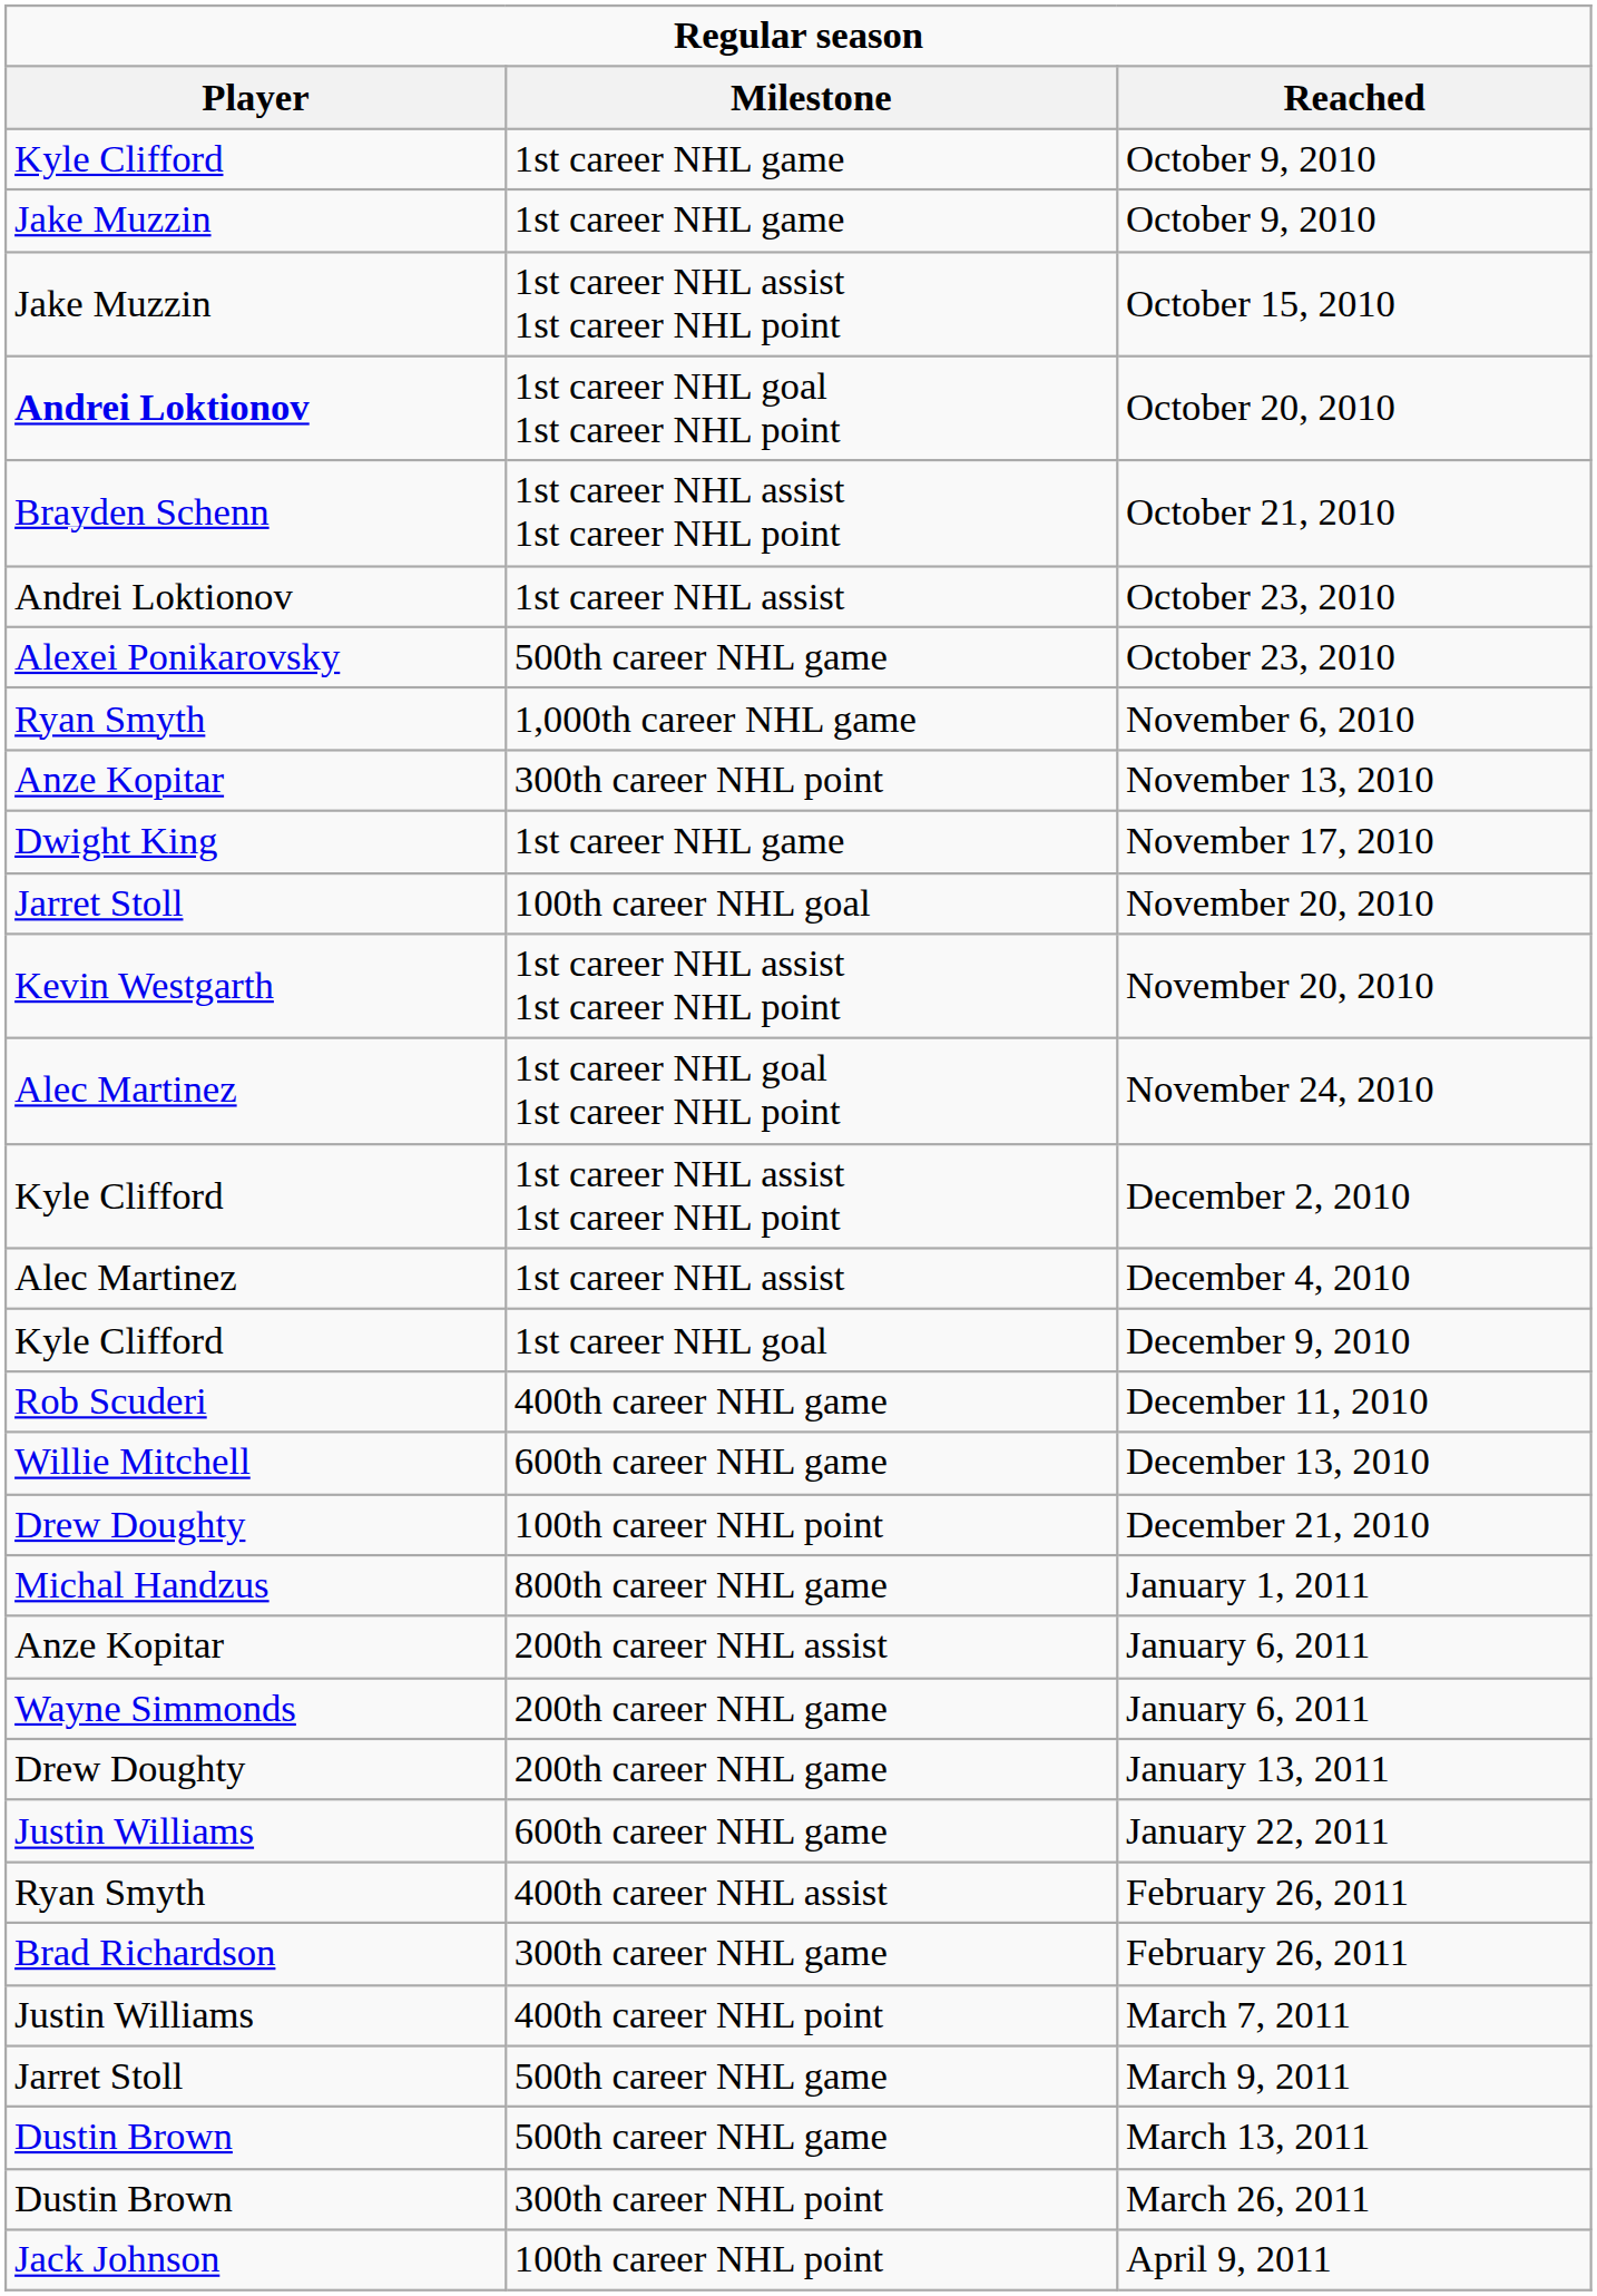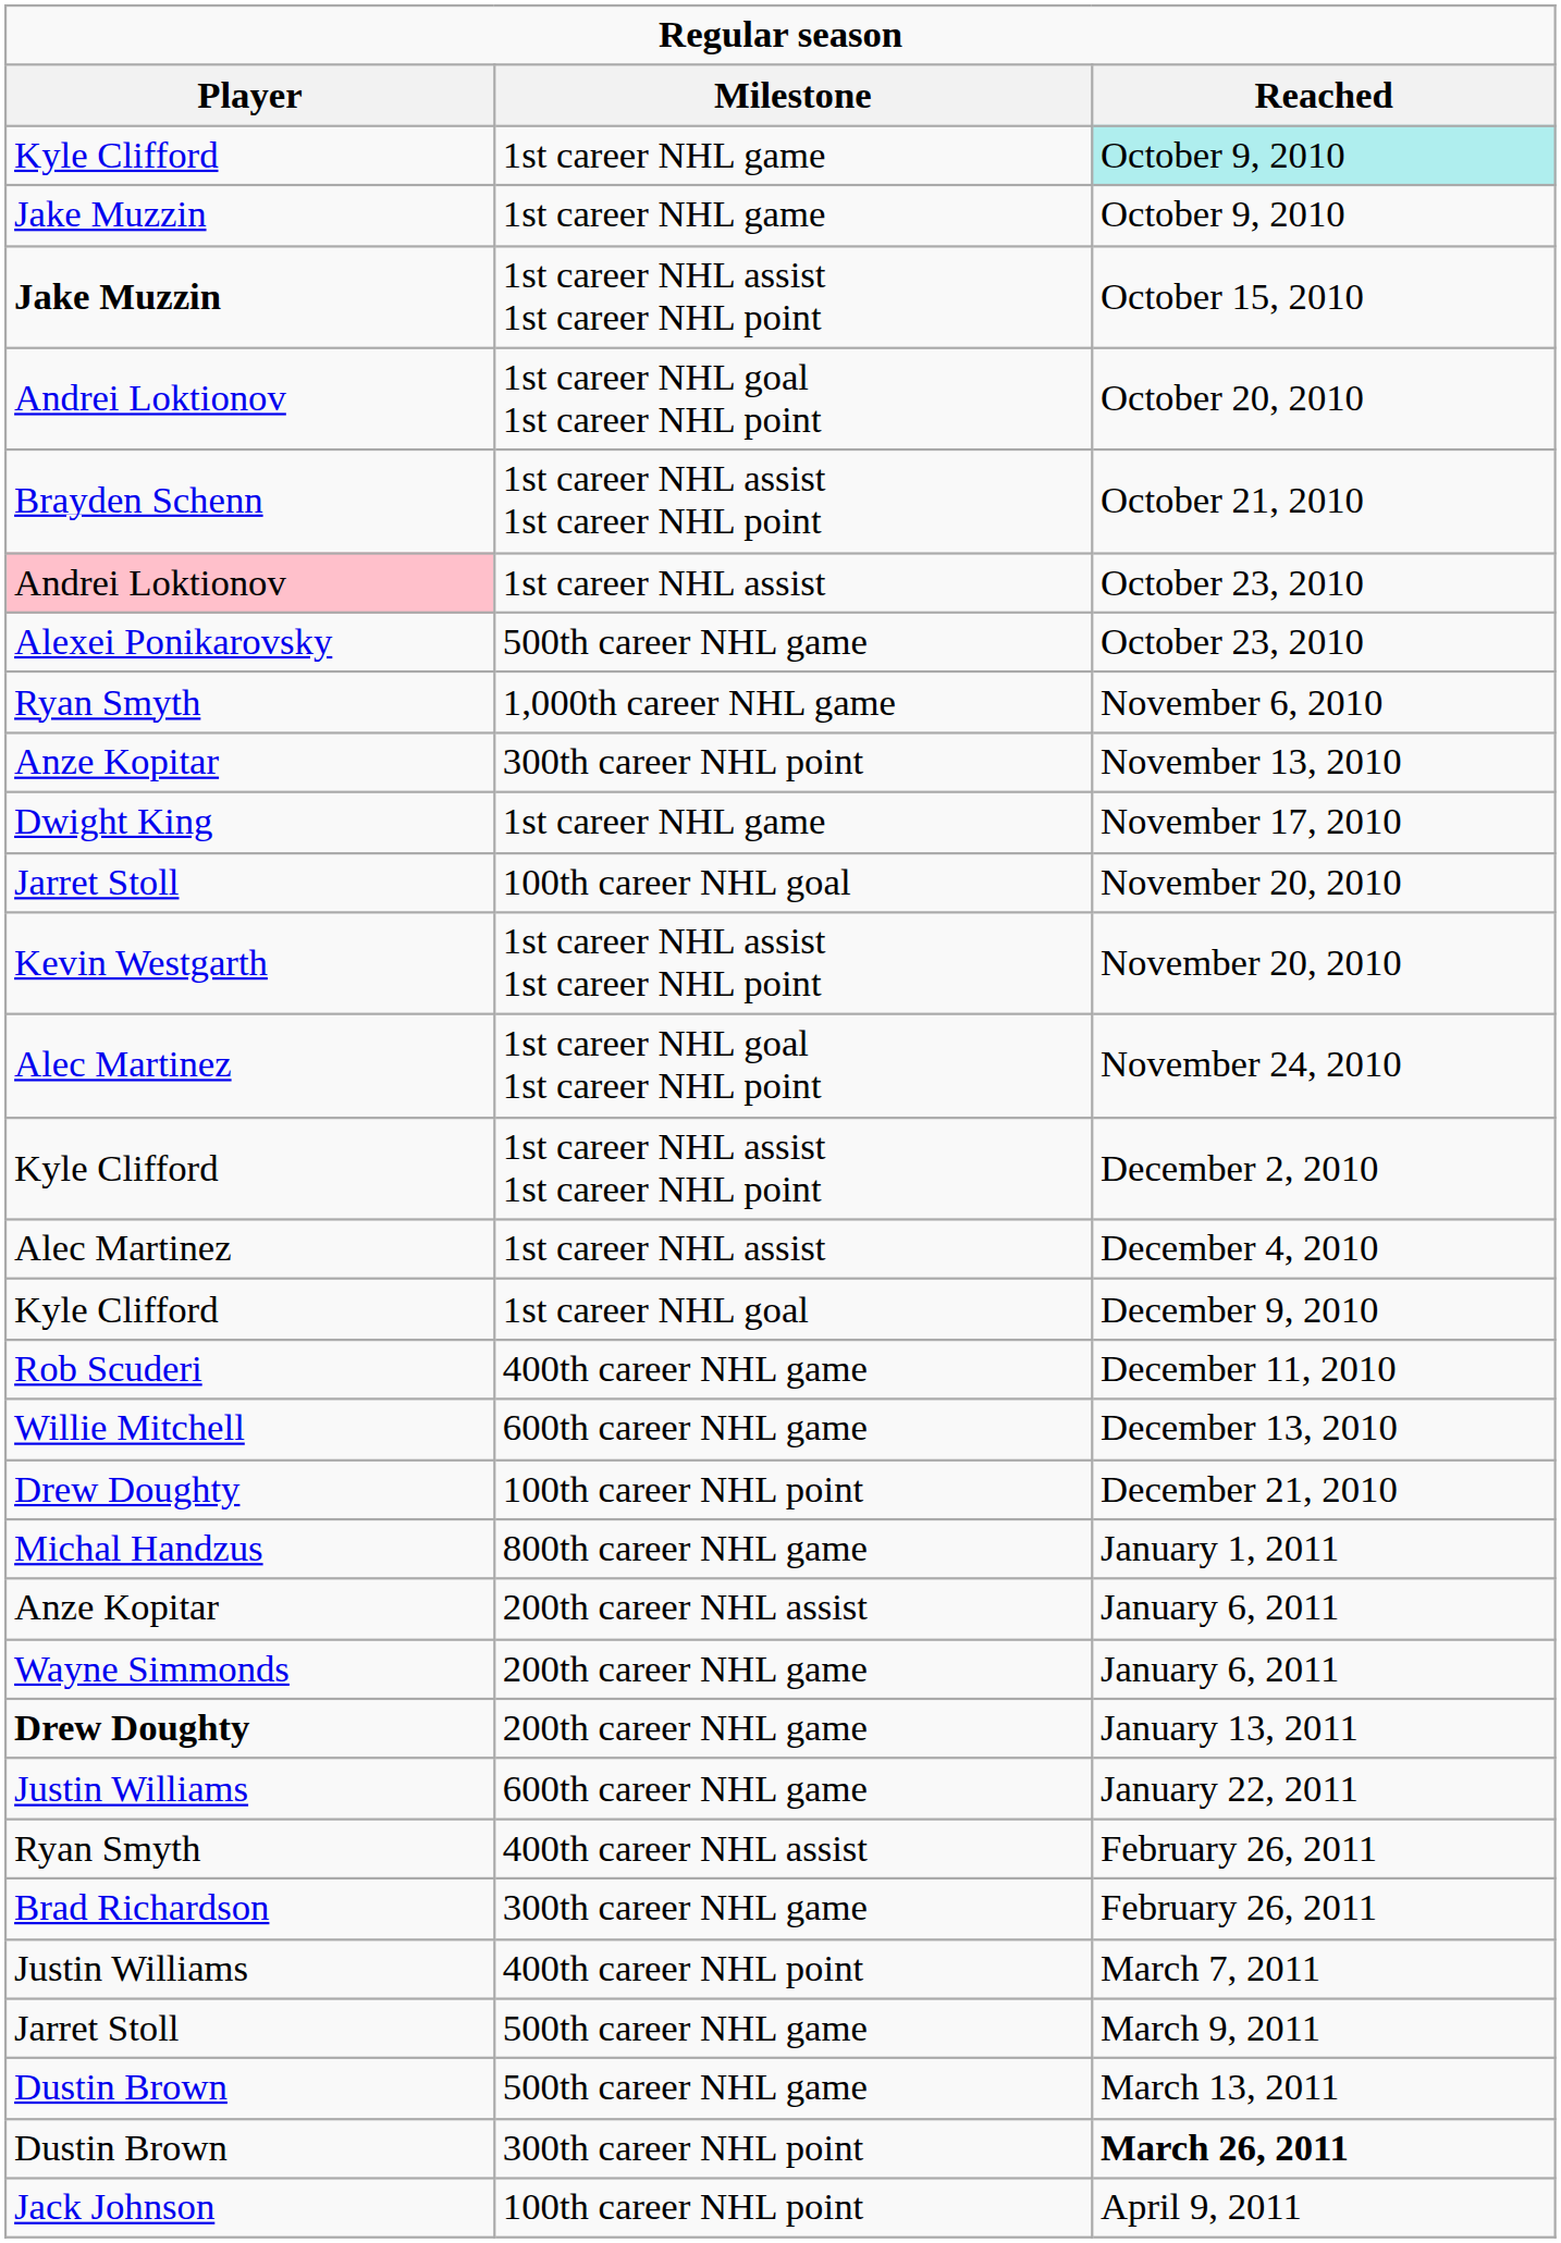row 3 | Reached: no background -> paleturquoise background
row 5 | Player: normal -> bold
row 6 | Player: bold -> normal
row 8 | Player: no background -> pink background
row 25 | Player: normal -> bold
row 32 | Reached: normal -> bold
